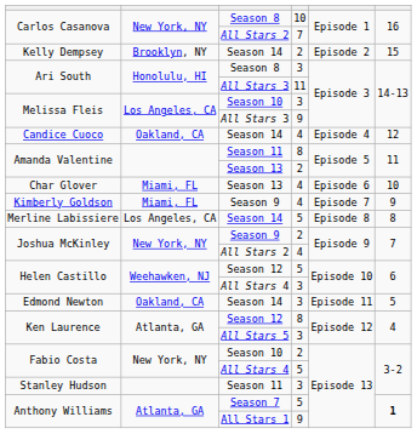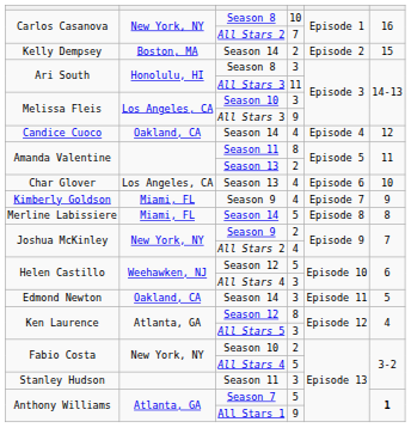Kelly Dempsey | column 2: Brooklyn, NY -> Boston, MA
Char Glover | column 2: Miami, FL -> Los Angeles, CA
Merline Labissiere | column 2: Los Angeles, CA -> Miami, FL
